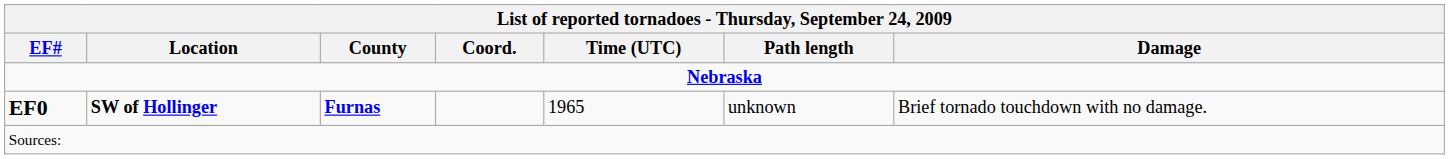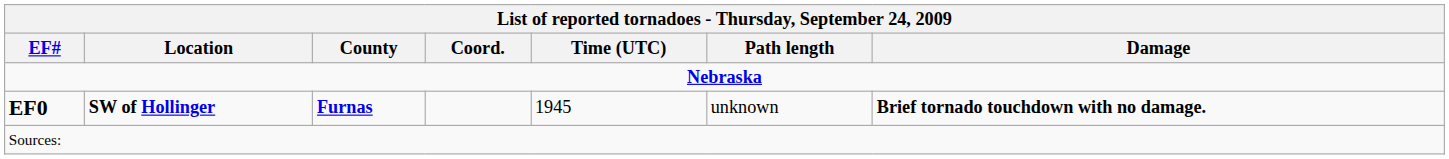EF0 | Time (UTC): 1965 -> 1945
EF0 | Damage: normal -> bold
